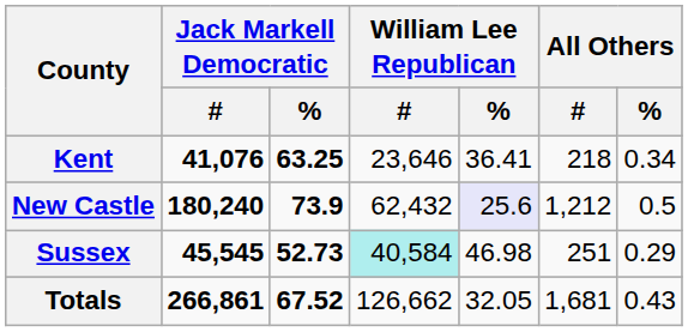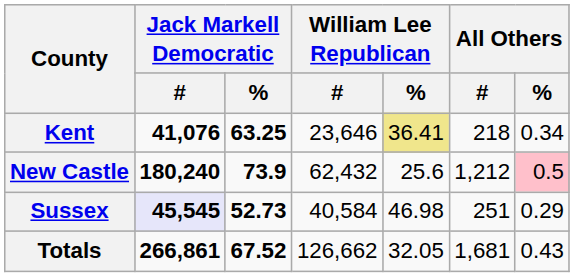Kent | William Lee Republican / %: no background -> khaki background
New Castle | William Lee Republican / %: lavender background -> no background
New Castle | All Others / %: no background -> pink background
Sussex | Jack Markell Democratic / #: no background -> lavender background
Sussex | William Lee Republican / #: paleturquoise background -> no background
